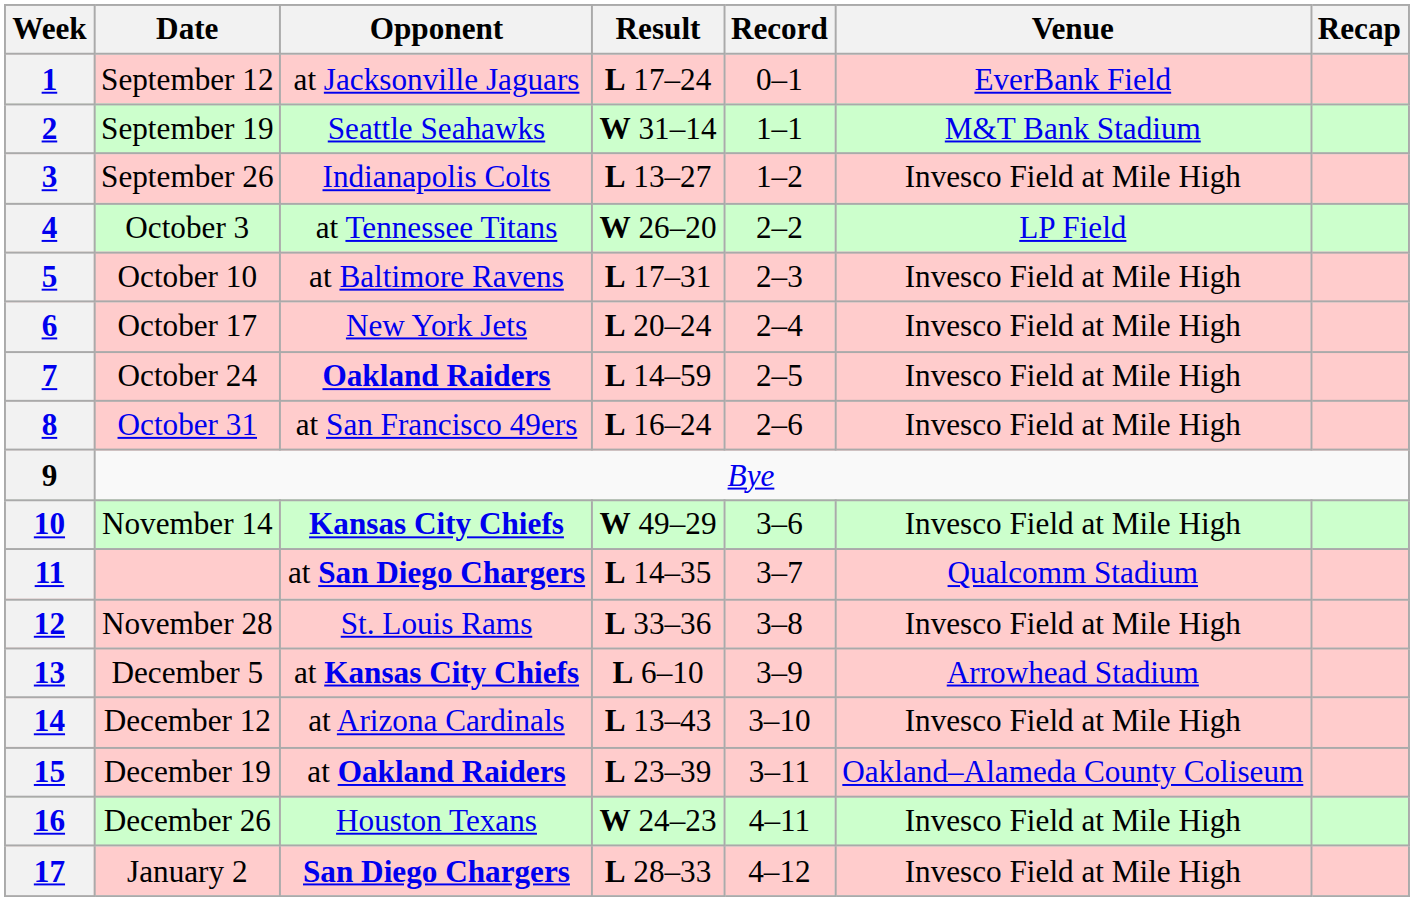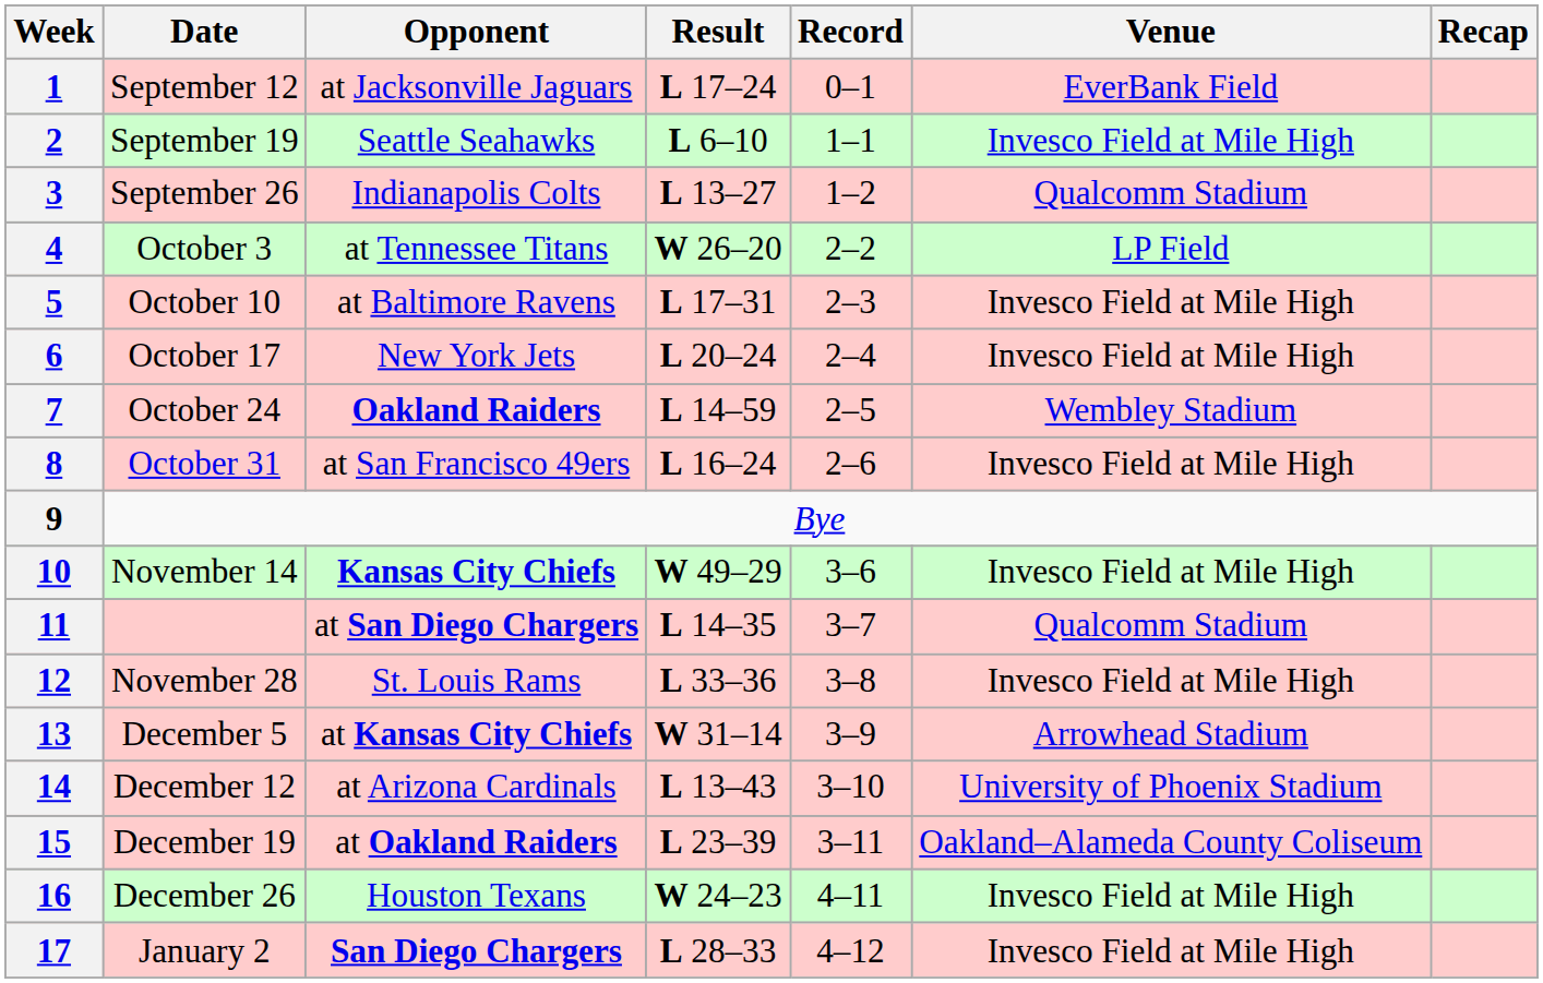2 | Result: W 31–14 -> L 6–10
2 | Venue: M&T Bank Stadium -> Invesco Field at Mile High
3 | Venue: Invesco Field at Mile High -> Qualcomm Stadium
7 | Venue: Invesco Field at Mile High -> Wembley Stadium
13 | Result: L 6–10 -> W 31–14
14 | Venue: Invesco Field at Mile High -> University of Phoenix Stadium
